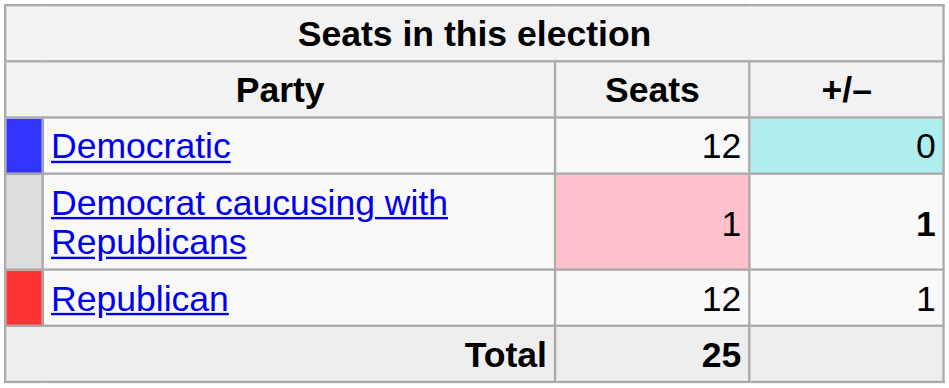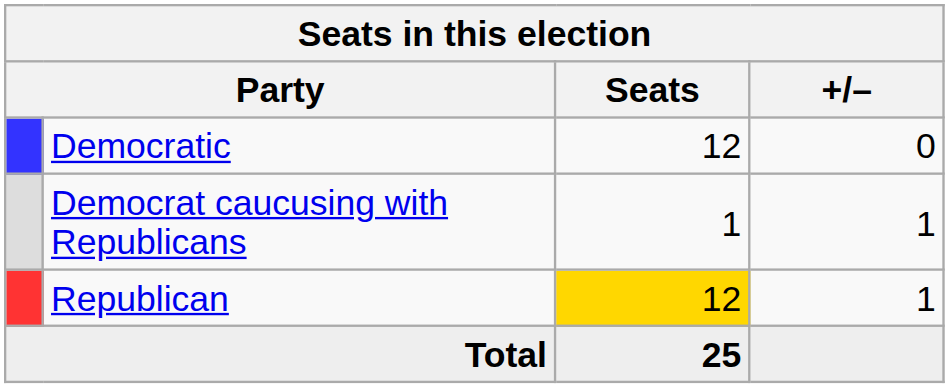Democratic | +/–: paleturquoise background -> no background
Democrat caucusing with Republicans | Seats: pink background -> no background
Democrat caucusing with Republicans | +/–: bold -> normal
Republican | Seats: no background -> gold background
